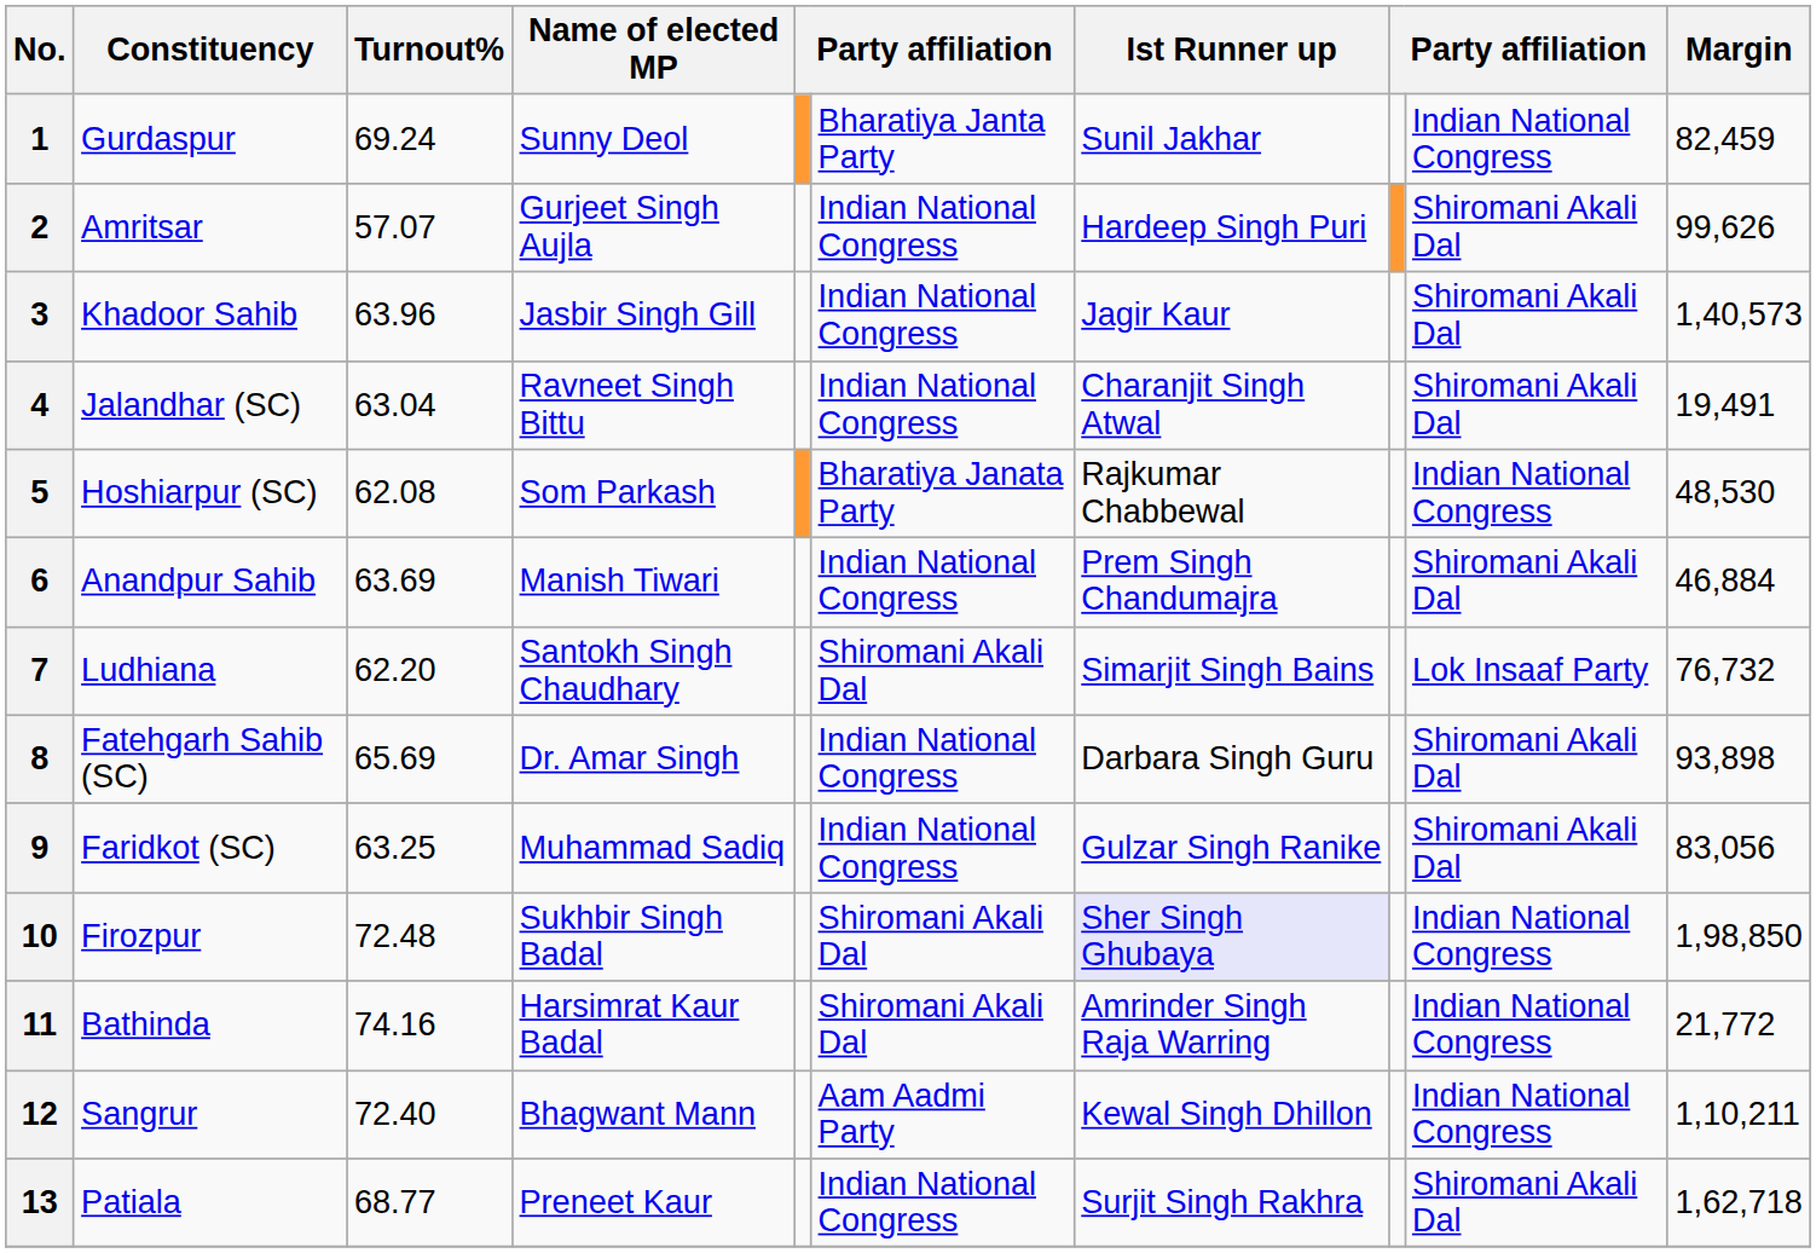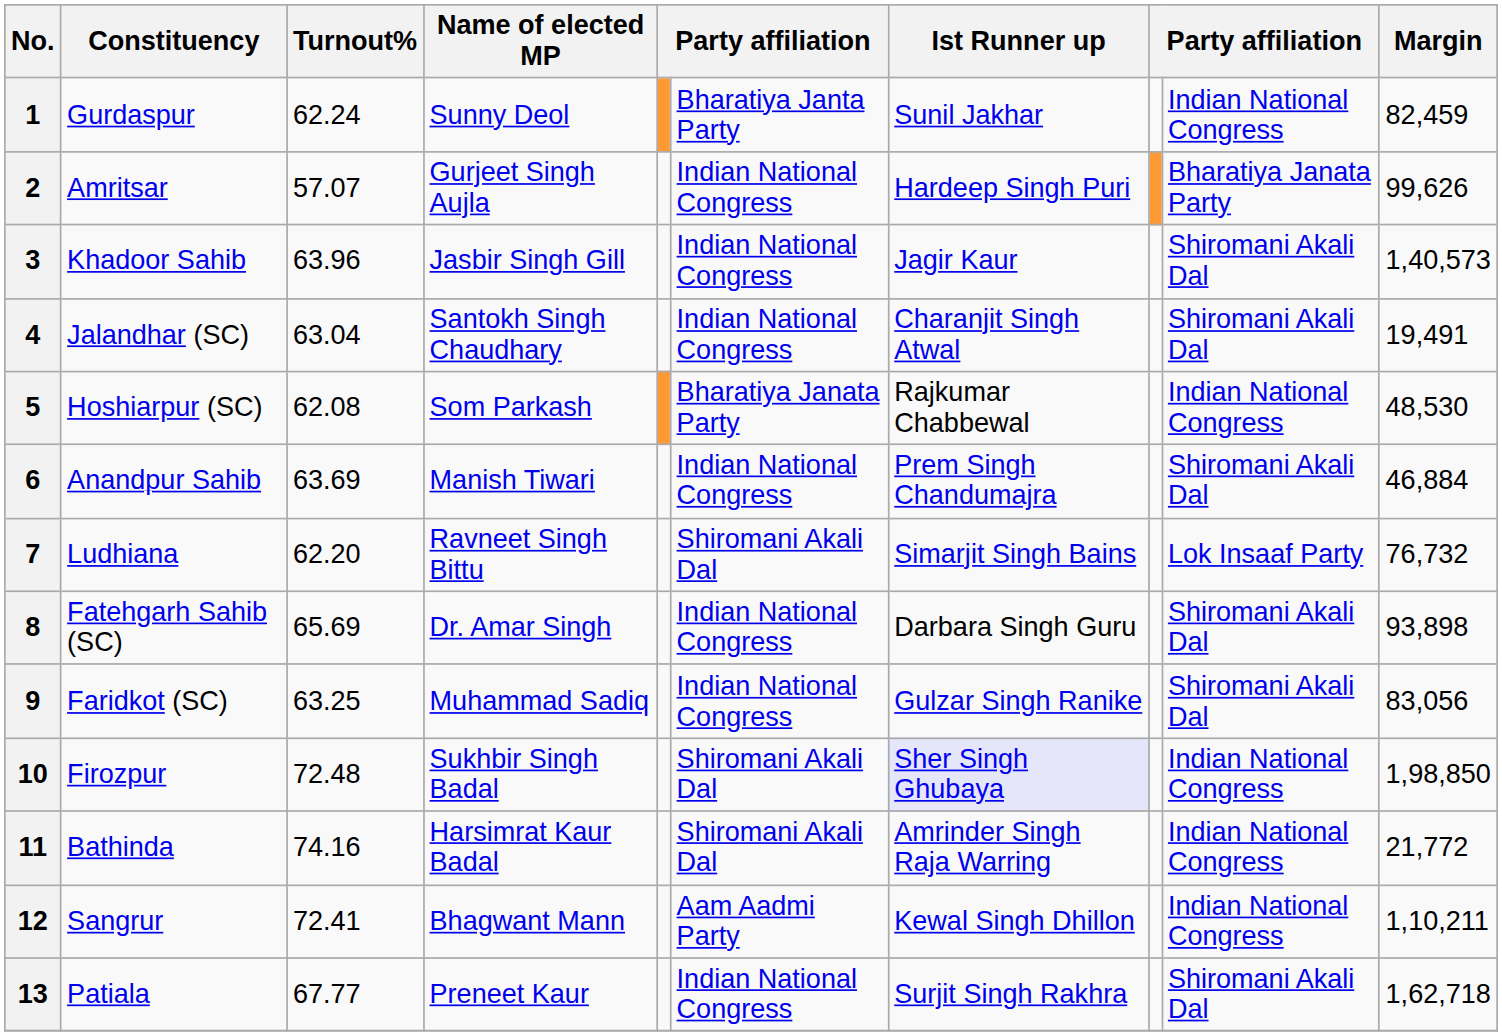1 | Turnout%: 69.24 -> 62.24
2 | column 9: Shiromani Akali Dal -> Bharatiya Janata Party
4 | Name of elected MP: Ravneet Singh Bittu -> Santokh Singh Chaudhary
7 | Name of elected MP: Santokh Singh Chaudhary -> Ravneet Singh Bittu
12 | Turnout%: 72.40 -> 72.41
13 | Turnout%: 68.77 -> 67.77
